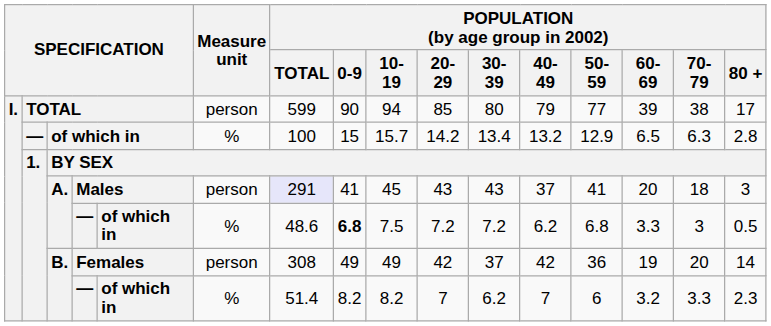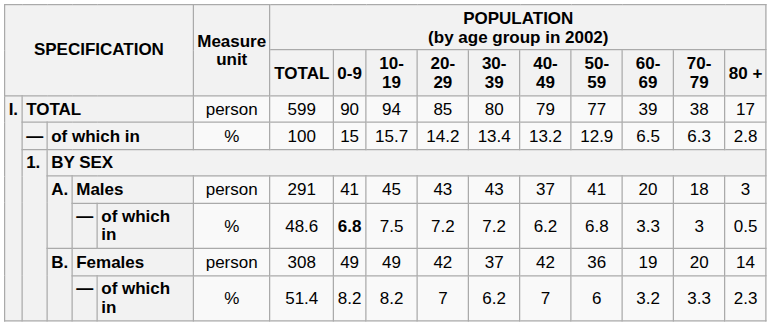Males | POPULATION (by age group in 2002) / TOTAL: lavender background -> no background
